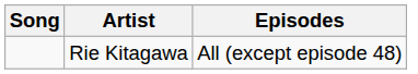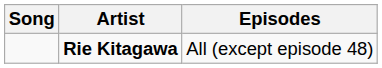row 2 | Artist: normal -> bold
